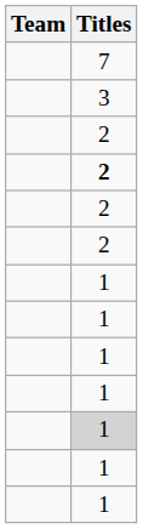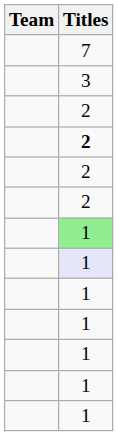row 8 | Titles: no background -> lightgreen background
row 9 | Titles: no background -> lavender background
row 12 | Titles: lightgrey background -> no background
